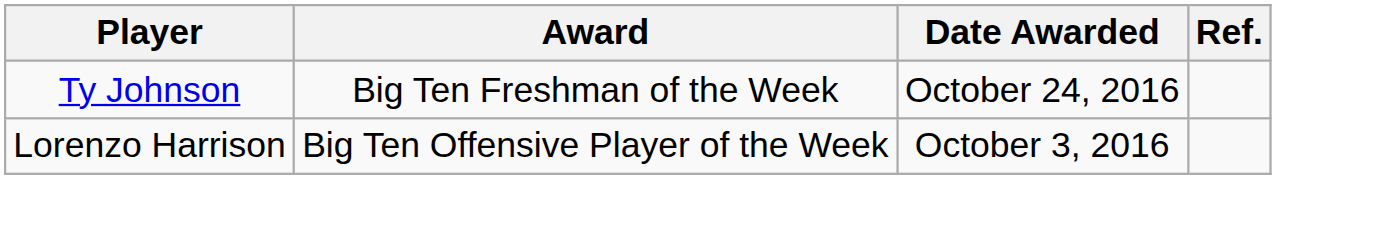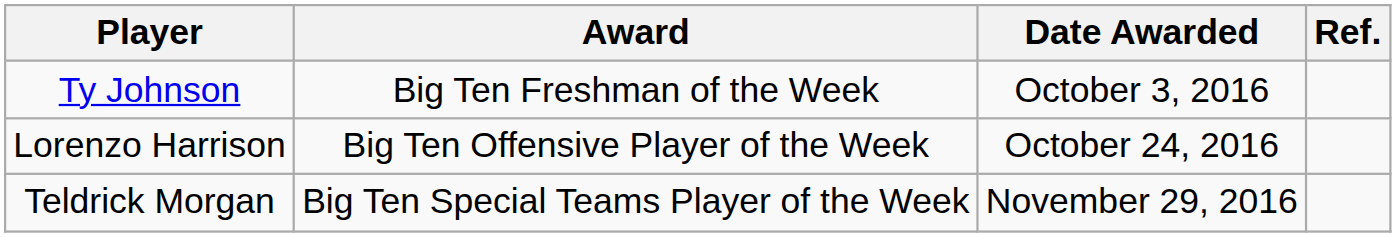Ty Johnson | Date Awarded: October 24, 2016 -> October 3, 2016
Lorenzo Harrison | Date Awarded: October 3, 2016 -> October 24, 2016
+ row: Teldrick Morgan | Big Ten Special Teams Player of the Week | November 29, 2016
